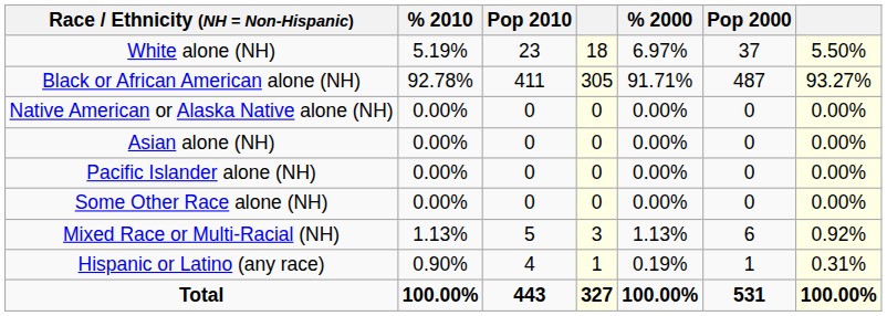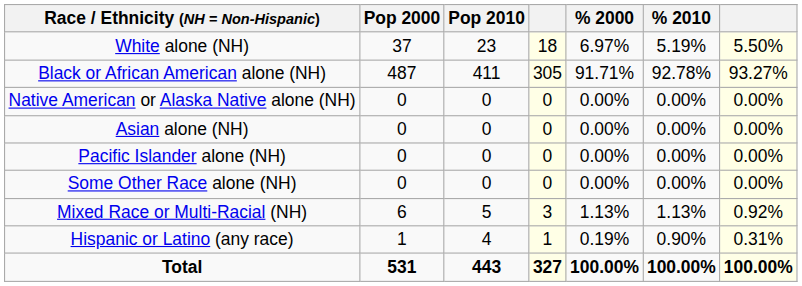columns swapped: Pop 2000 <-> % 2010
